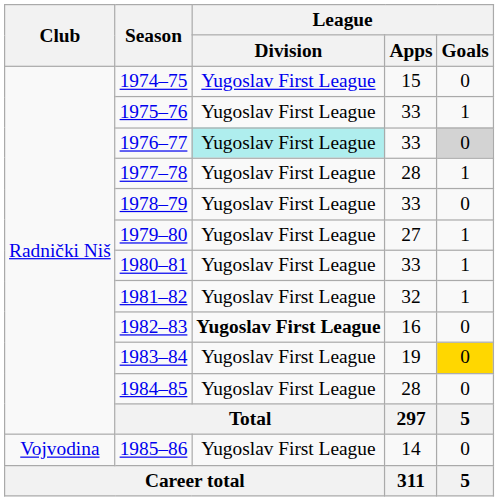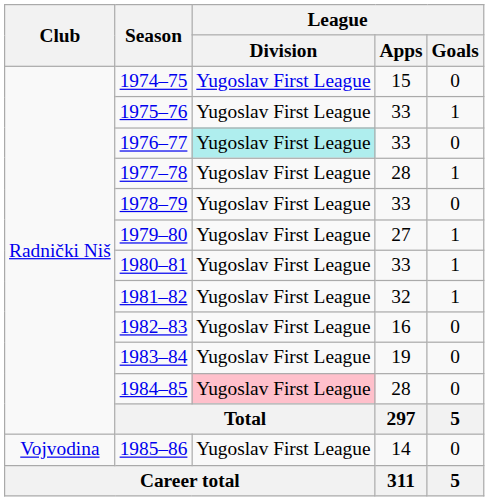1976–77 | League / Goals: lightgrey background -> no background
1982–83 | League / Division: bold -> normal
1983–84 | League / Goals: gold background -> no background
1984–85 | League / Division: no background -> pink background
